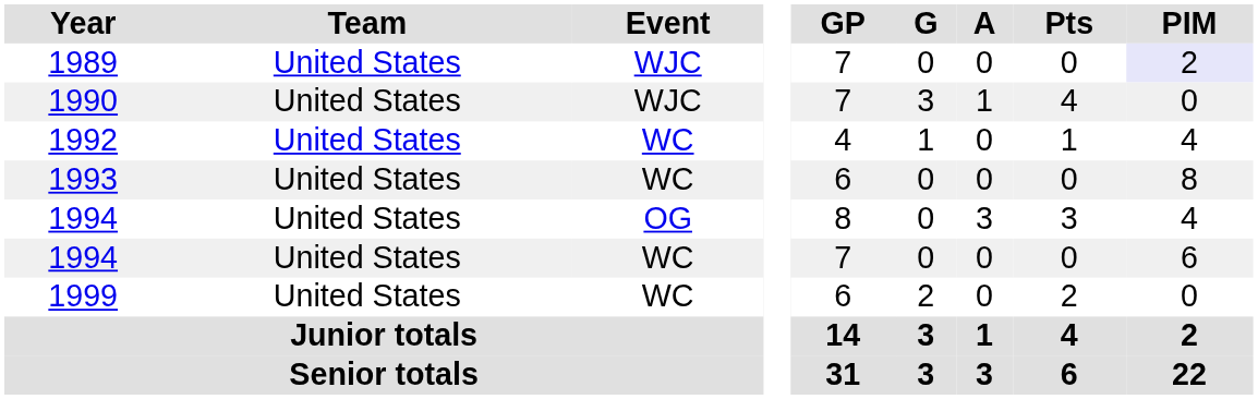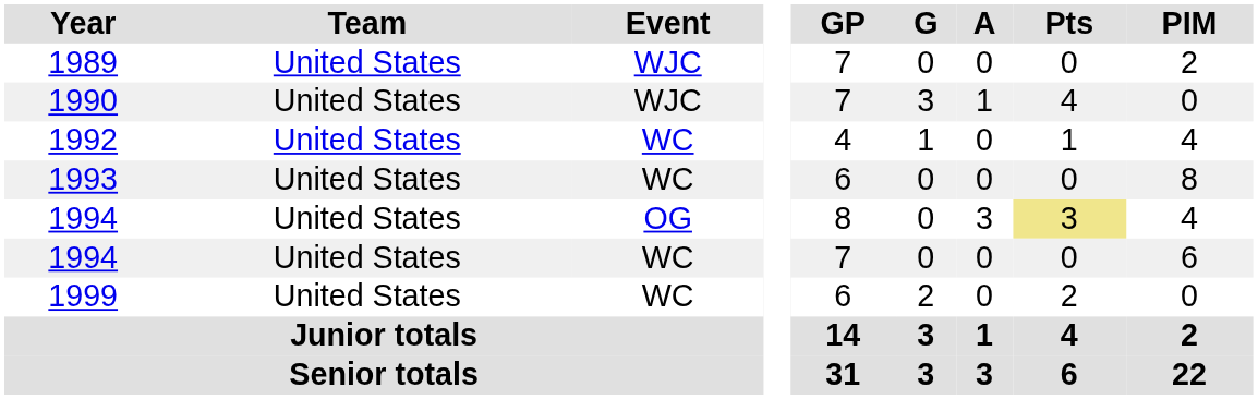1989 | PIM: lavender background -> no background
1994 / OG | Pts: no background -> khaki background
